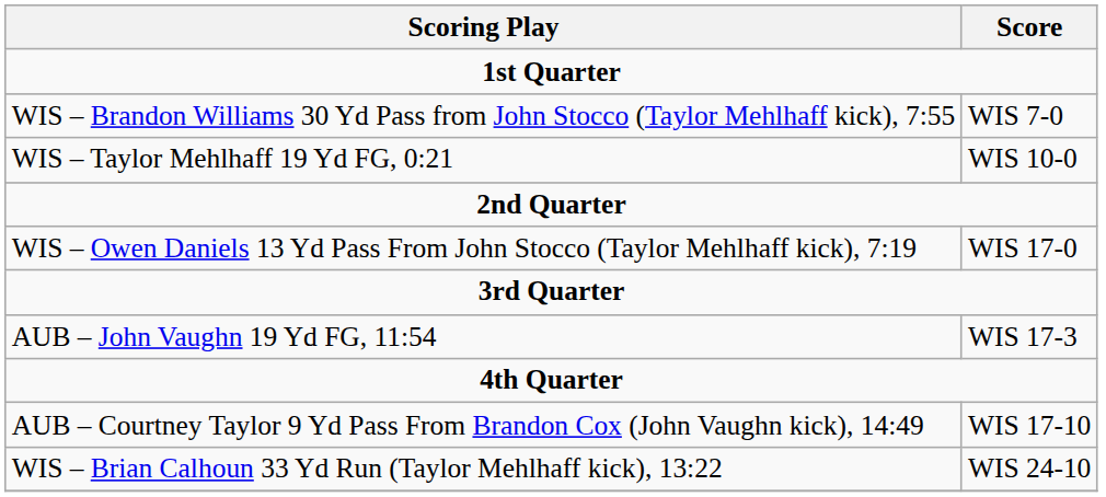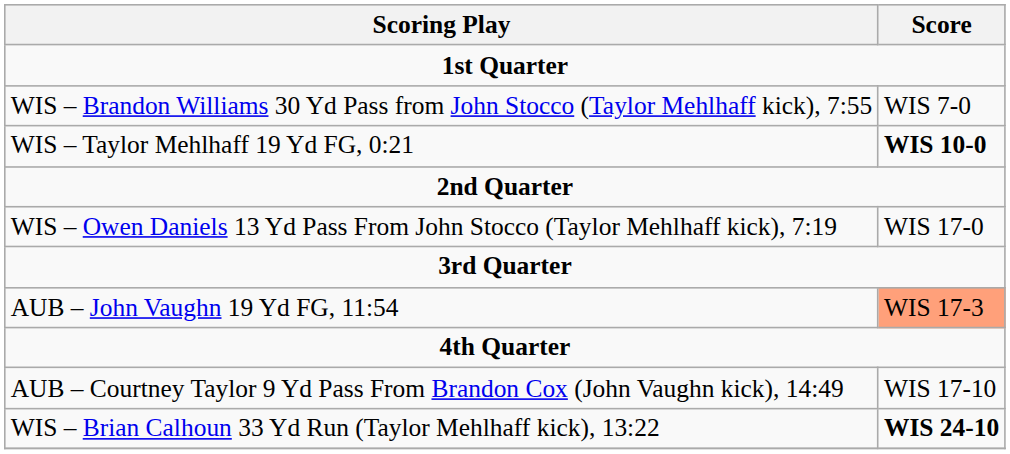WIS – Taylor Mehlhaff 19 Yd FG, 0:21 | Score: normal -> bold
AUB – John Vaughn 19 Yd FG, 11:54 | Score: no background -> lightsalmon background
WIS – Brian Calhoun 33 Yd Run (Taylor Mehlhaff kick), 13:22 | Score: normal -> bold
